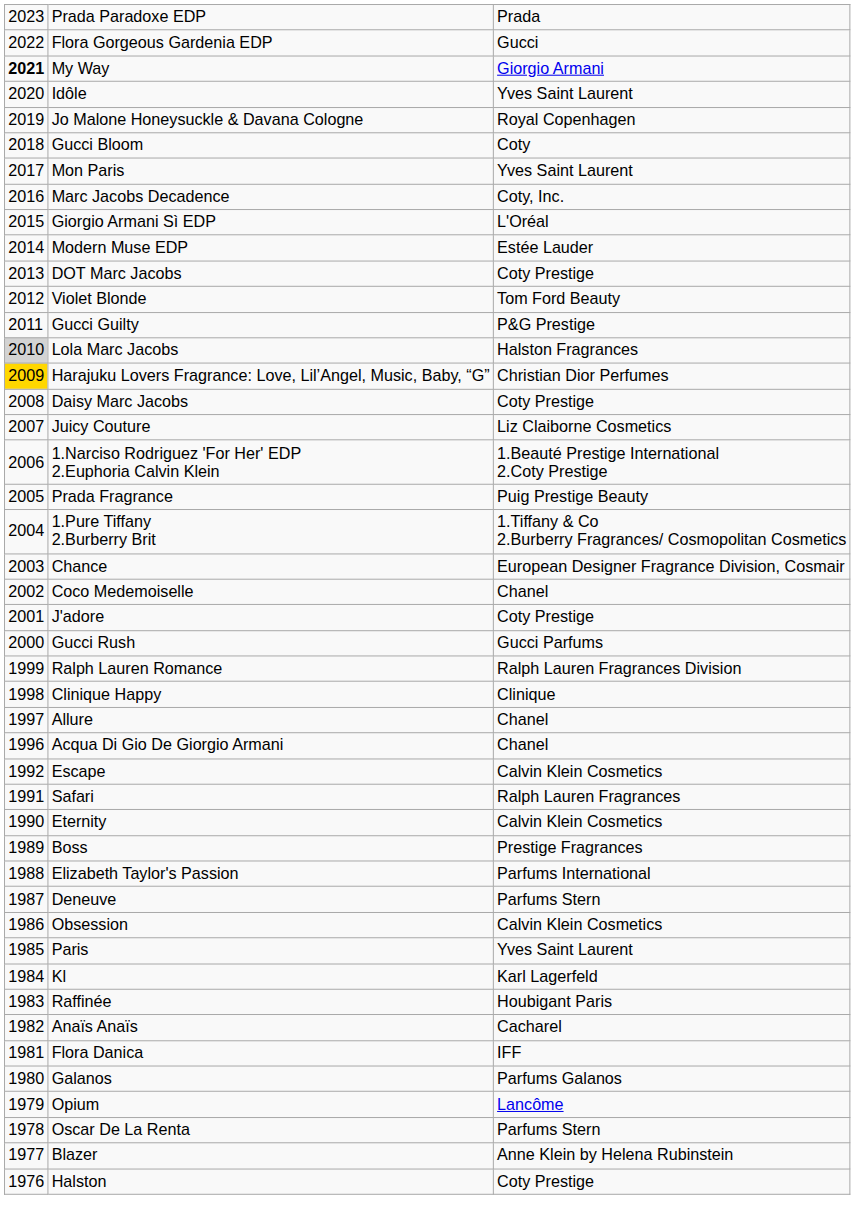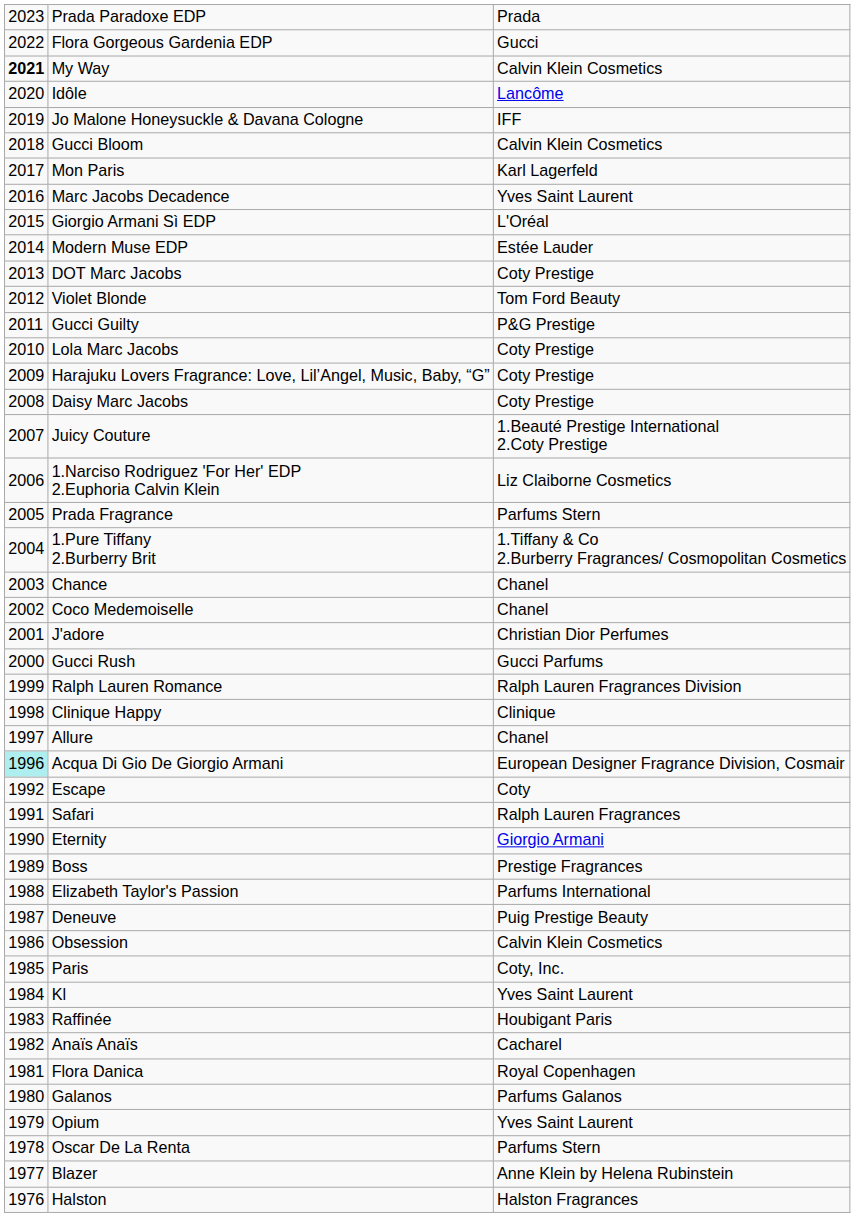My Way | column 3: Giorgio Armani -> Calvin Klein Cosmetics
Idôle | column 3: Yves Saint Laurent -> Lancôme
Jo Malone Honeysuckle & Davana Cologne | column 3: Royal Copenhagen -> IFF
Gucci Bloom | column 3: Coty -> Calvin Klein Cosmetics
Mon Paris | column 3: Yves Saint Laurent -> Karl Lagerfeld
Marc Jacobs Decadence | column 3: Coty, Inc. -> Yves Saint Laurent
Lola Marc Jacobs | column 1: lightgrey background -> no background
Lola Marc Jacobs | column 3: Halston Fragrances -> Coty Prestige
Harajuku Lovers Fragrance: Love, Lil’Angel, Music, Baby, “G” | column 1: gold background -> no background
Harajuku Lovers Fragrance: Love, Lil’Angel, Music, Baby, “G” | column 3: Christian Dior Perfumes -> Coty Prestige
Juicy Couture | column 3: Liz Claiborne Cosmetics -> 1.Beauté Prestige International 2.Coty Prestige
1.Narciso Rodriguez 'For Her' EDP 2.Euphoria Calvin Klein | column 3: 1.Beauté Prestige International 2.Coty Prestige -> Liz Claiborne Cosmetics
Prada Fragrance | column 3: Puig Prestige Beauty -> Parfums Stern
Chance | column 3: European Designer Fragrance Division, Cosmair -> Chanel
J'adore | column 3: Coty Prestige -> Christian Dior Perfumes
Acqua Di Gio De Giorgio Armani | column 1: no background -> paleturquoise background
Acqua Di Gio De Giorgio Armani | column 3: Chanel -> European Designer Fragrance Division, Cosmair
Escape | column 3: Calvin Klein Cosmetics -> Coty
Eternity | column 3: Calvin Klein Cosmetics -> Giorgio Armani
Deneuve | column 3: Parfums Stern -> Puig Prestige Beauty
Paris | column 3: Yves Saint Laurent -> Coty, Inc.
Kl | column 3: Karl Lagerfeld -> Yves Saint Laurent
Flora Danica | column 3: IFF -> Royal Copenhagen
Opium | column 3: Lancôme -> Yves Saint Laurent
Halston | column 3: Coty Prestige -> Halston Fragrances
